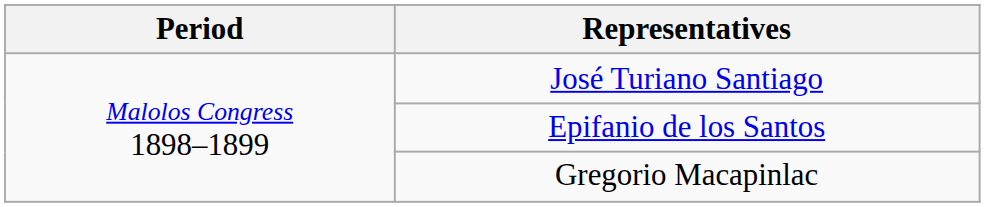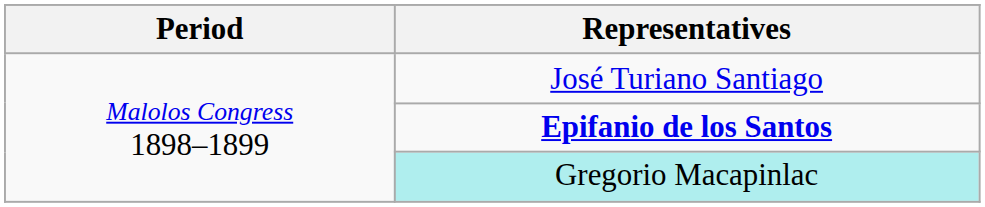Epifanio de los Santos | Representatives: normal -> bold
Gregorio Macapinlac | Representatives: no background -> paleturquoise background
